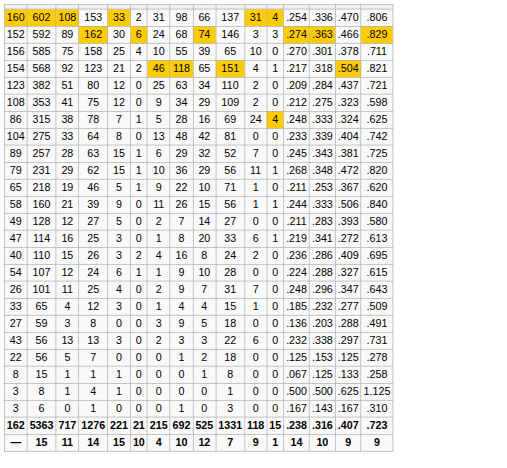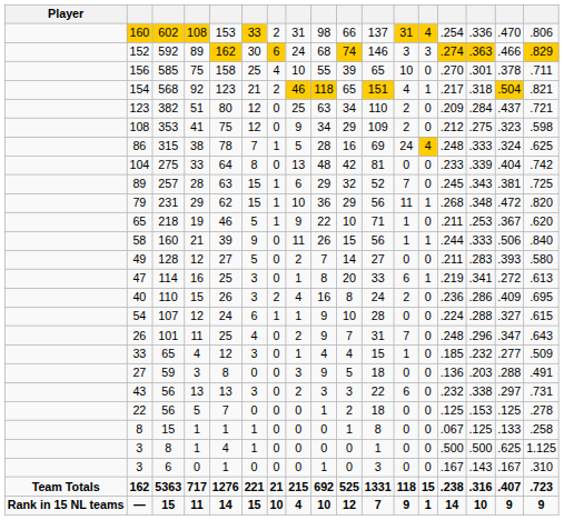+ column: Player | Team Totals | Rank in 15 NL teams
